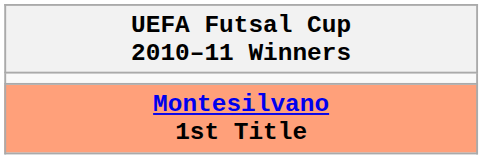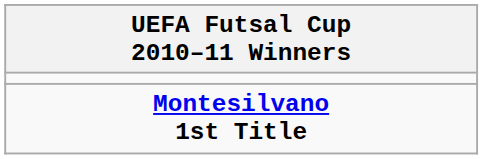row 3 | column 1: lightsalmon background -> no background
